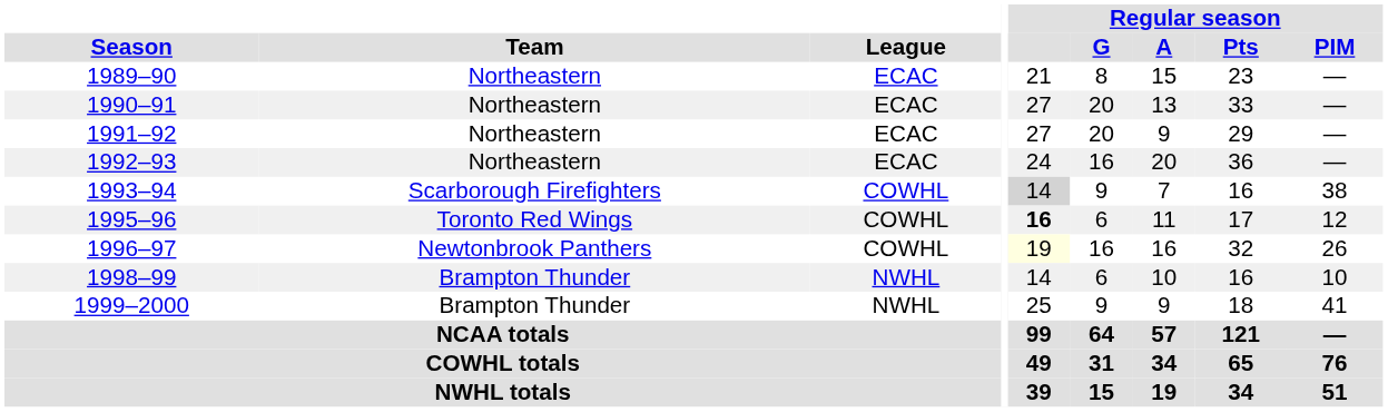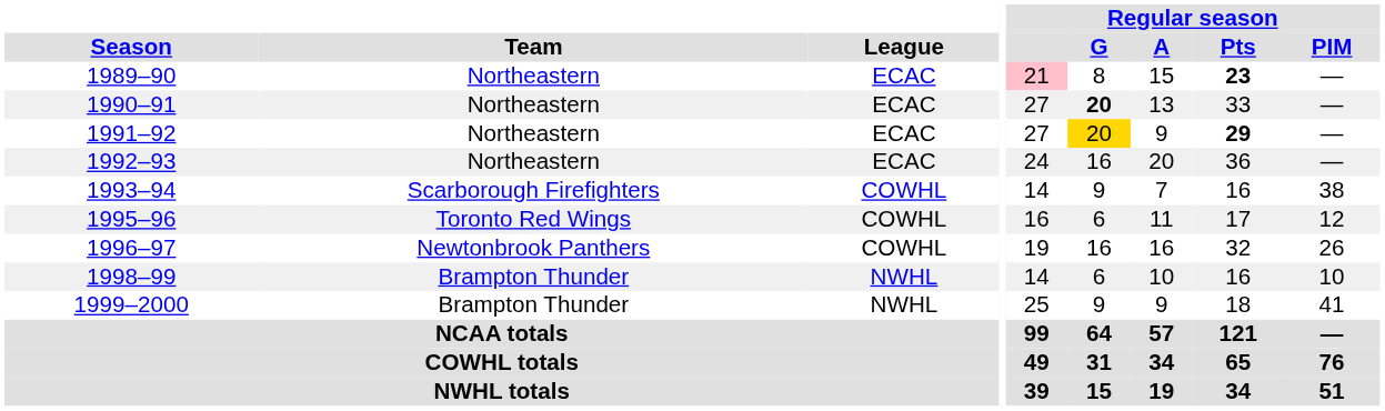1989–90 | Regular season: no background -> pink background
1989–90 | Regular season / Pts: normal -> bold
1990–91 | Regular season / G: normal -> bold
1991–92 | Regular season / G: no background -> gold background
1991–92 | Regular season / Pts: normal -> bold
1993–94 | Regular season: lightgrey background -> no background
1995–96 | Regular season: bold -> normal
1996–97 | Regular season: lightyellow background -> no background
